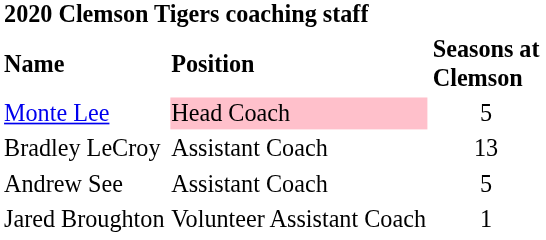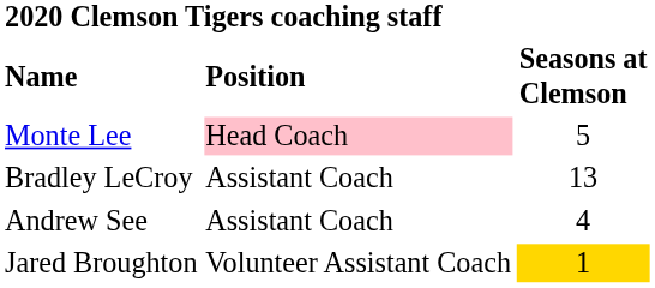Andrew See | Seasons at Clemson: 5 -> 4
Jared Broughton | Seasons at Clemson: no background -> gold background
